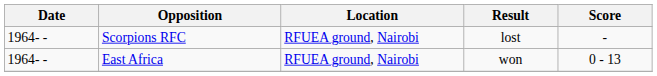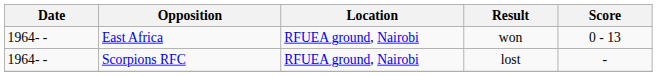rows swapped: Scorpions RFC <-> East Africa
